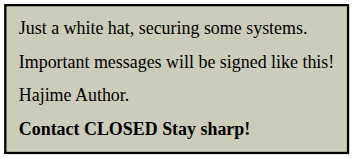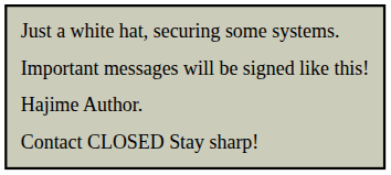row 4 | column 1: bold -> normal
